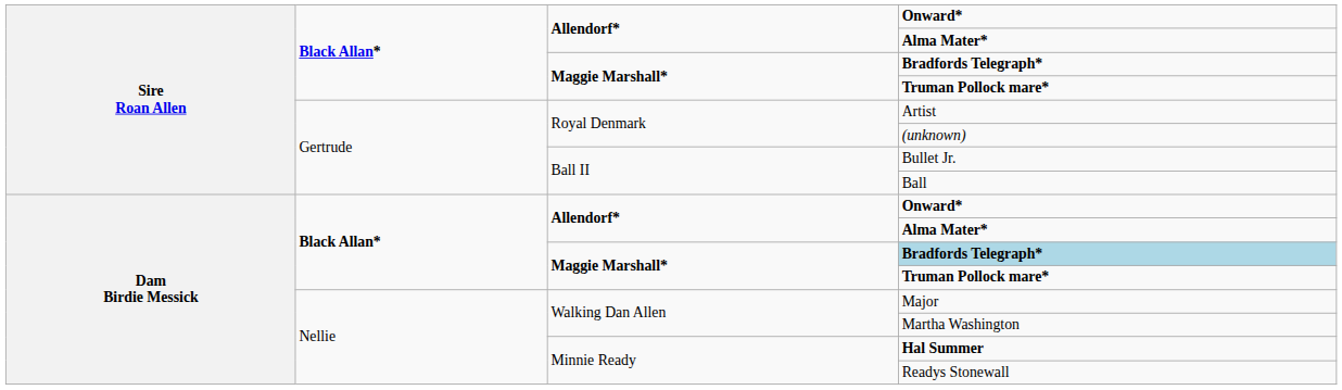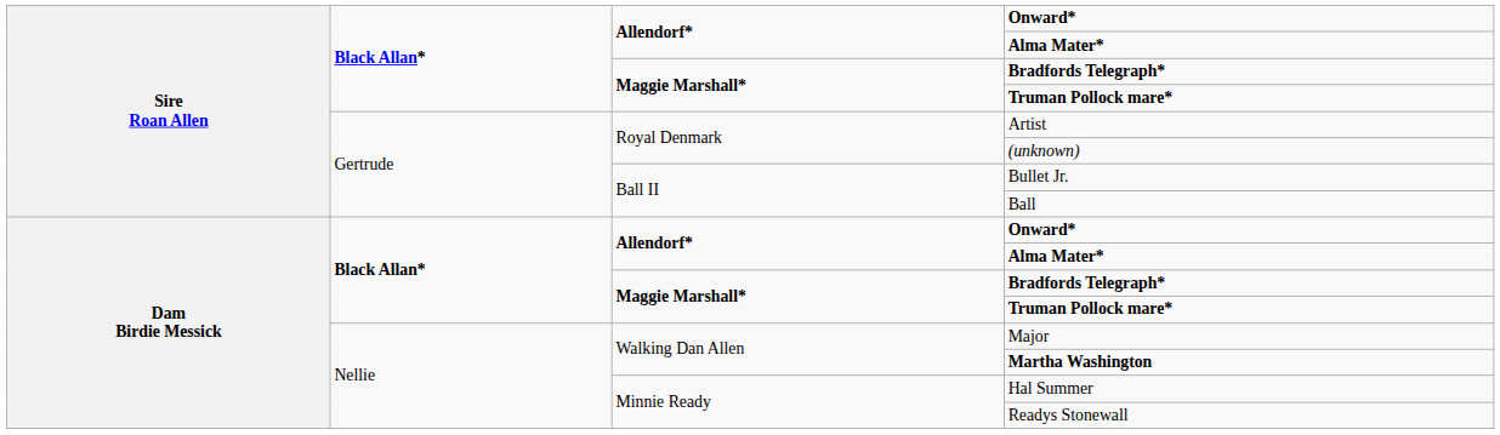Dam Birdie Messick / Bradfords Telegraph* | Onward*: lightblue background -> no background
Martha Washington | Onward*: normal -> bold
Hal Summer | Onward*: bold -> normal
